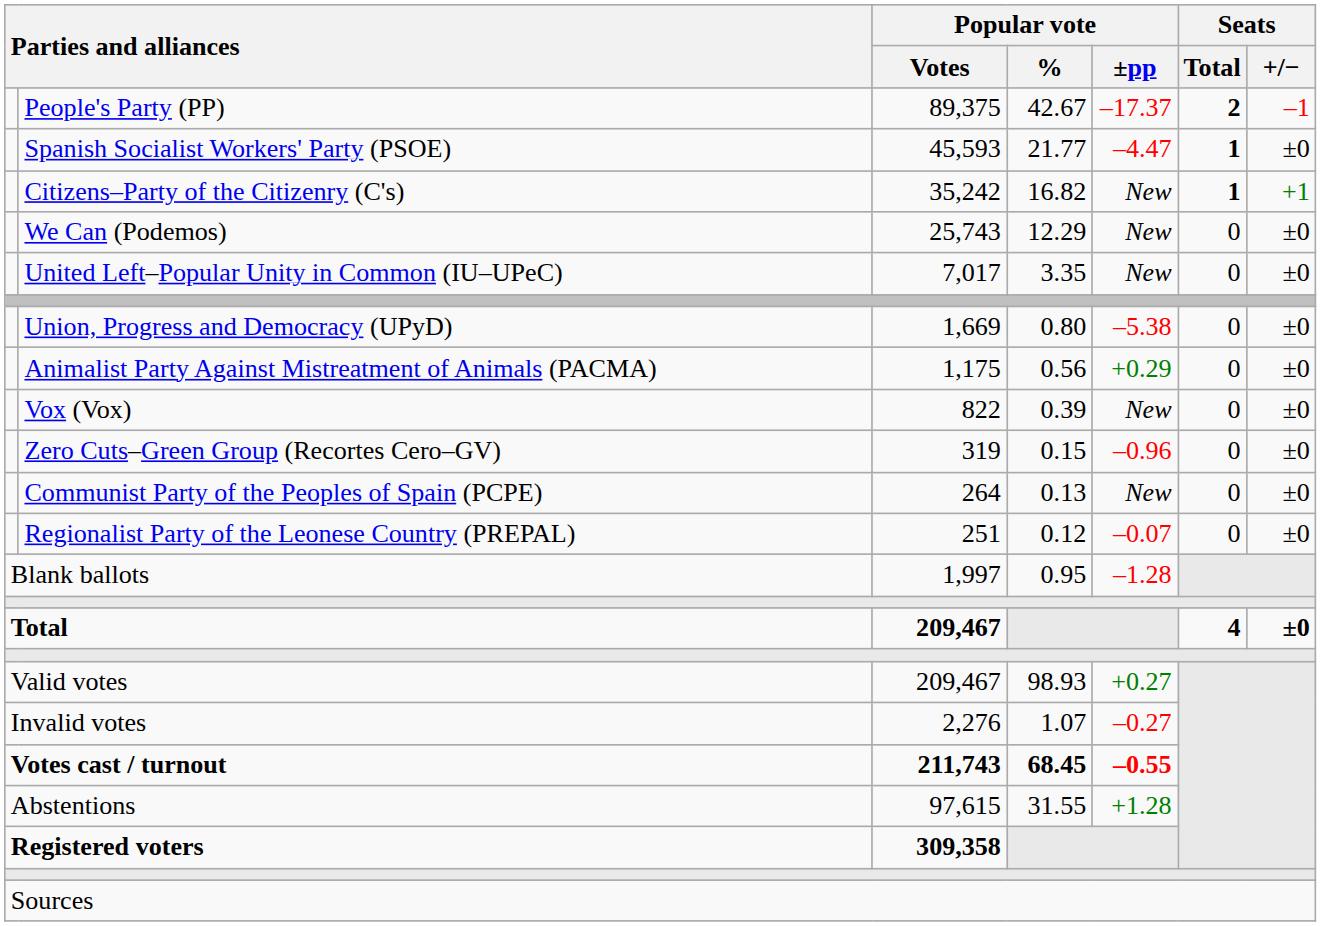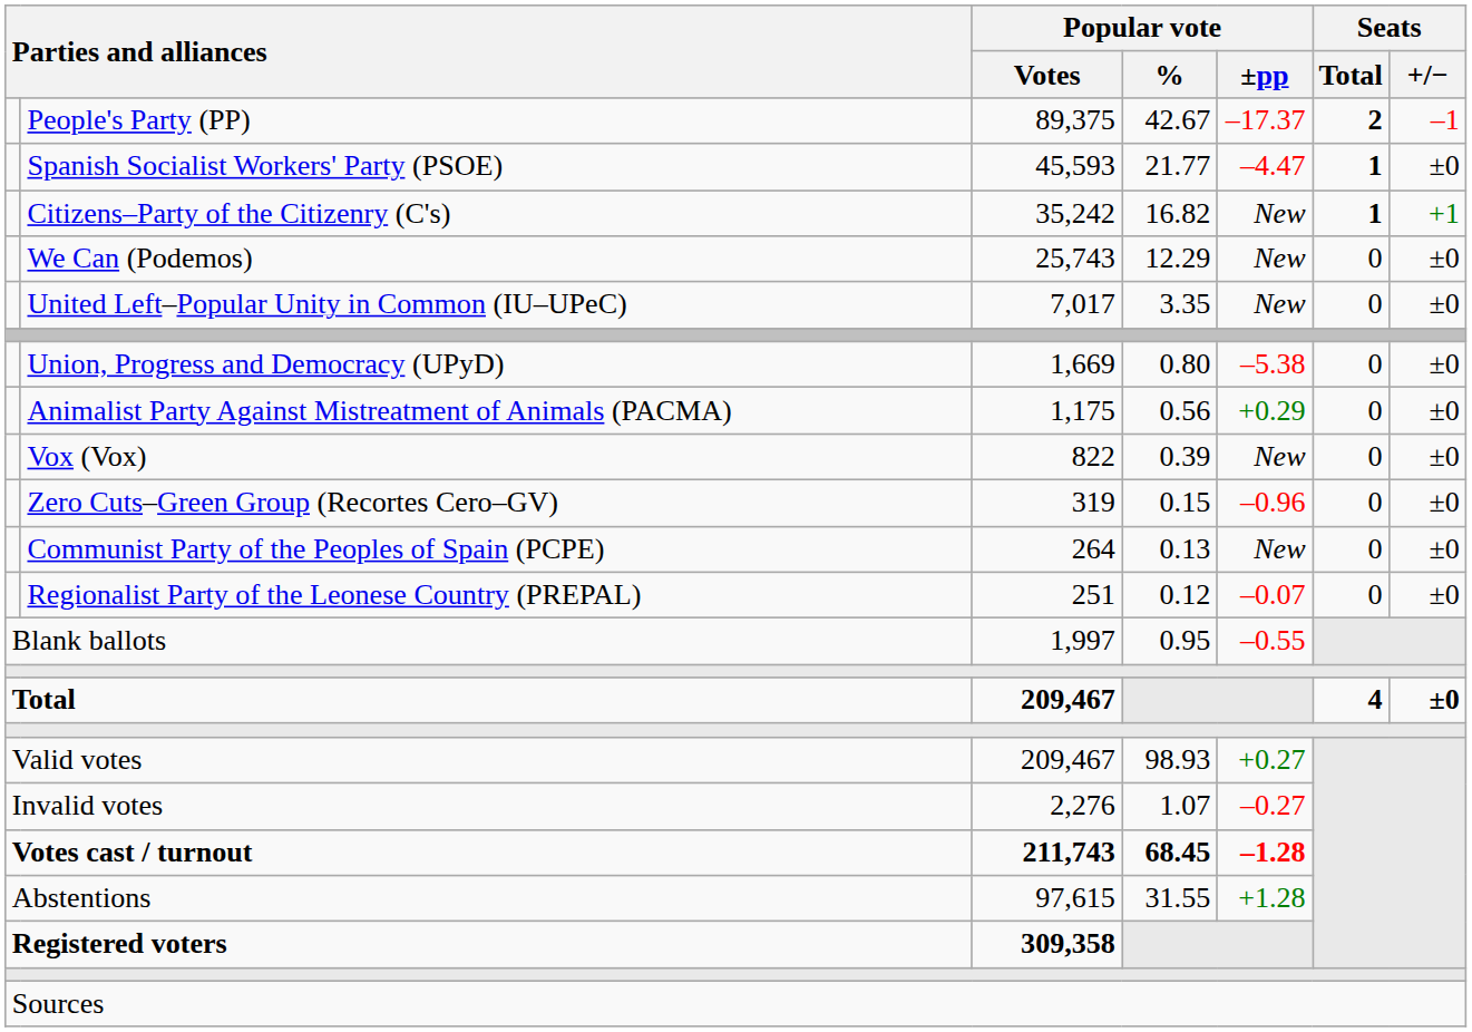Blank ballots | Popular vote / ±pp: –1.28 -> –0.55
Votes cast / turnout | Popular vote / ±pp: –0.55 -> –1.28
